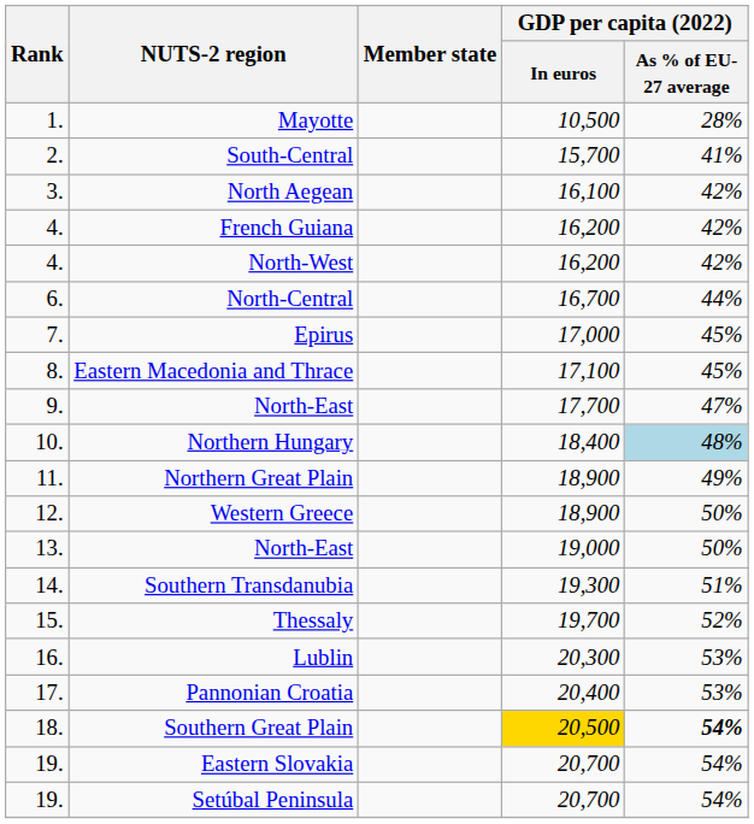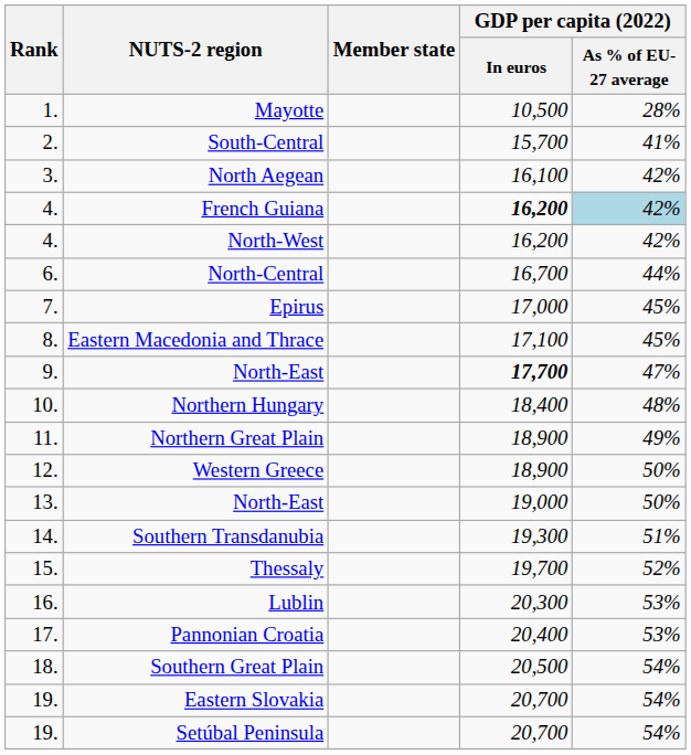French Guiana | GDP per capita (2022) / In euros: normal -> bold
French Guiana | GDP per capita (2022) / As % of EU-27 average: no background -> lightblue background
9. / North-East | GDP per capita (2022) / In euros: normal -> bold
Northern Hungary | GDP per capita (2022) / As % of EU-27 average: lightblue background -> no background
Southern Great Plain | GDP per capita (2022) / In euros: gold background -> no background
Southern Great Plain | GDP per capita (2022) / As % of EU-27 average: bold -> normal
